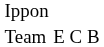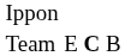Team | column 3: normal -> bold
